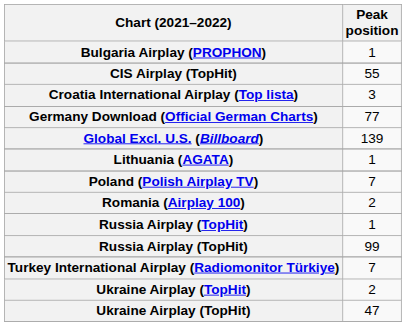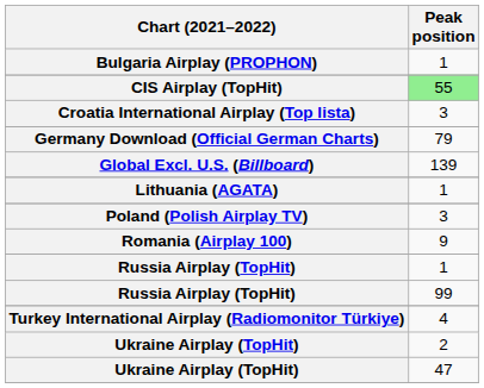row 3 | Peak position: no background -> lightgreen background
row 5 | Peak position: 77 -> 79
row 8 | Peak position: 7 -> 3
row 9 | Peak position: 2 -> 9
row 12 | Peak position: 7 -> 4
